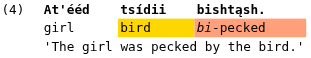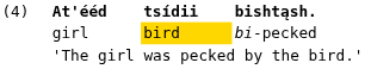girl | column 4: lightsalmon background -> no background
